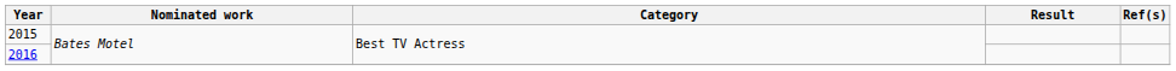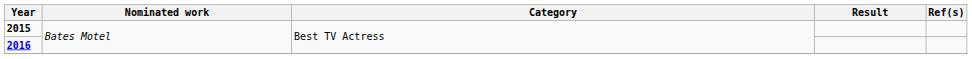2015 | Year: normal -> bold
2016 | Year: normal -> bold
